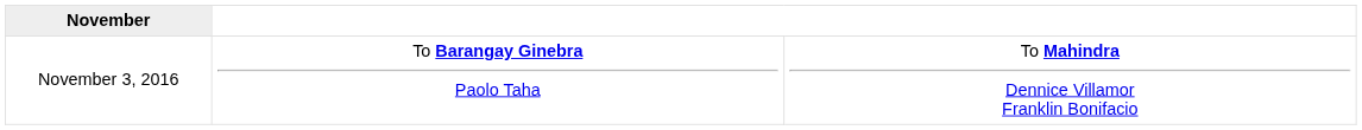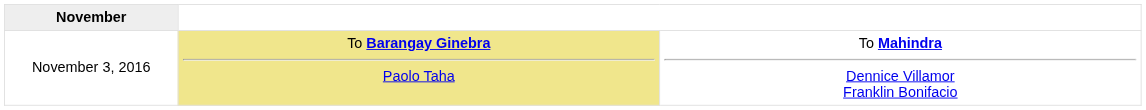November 3, 2016 | column 2: no background -> khaki background
